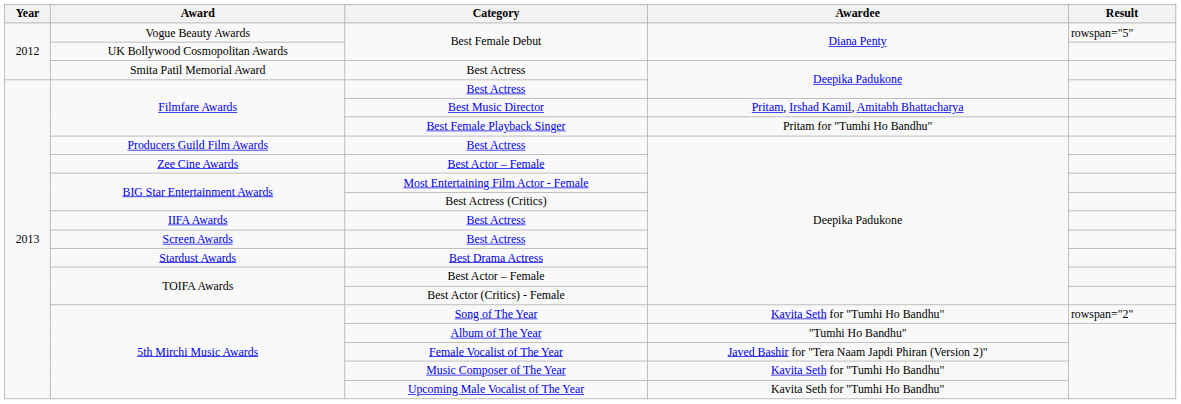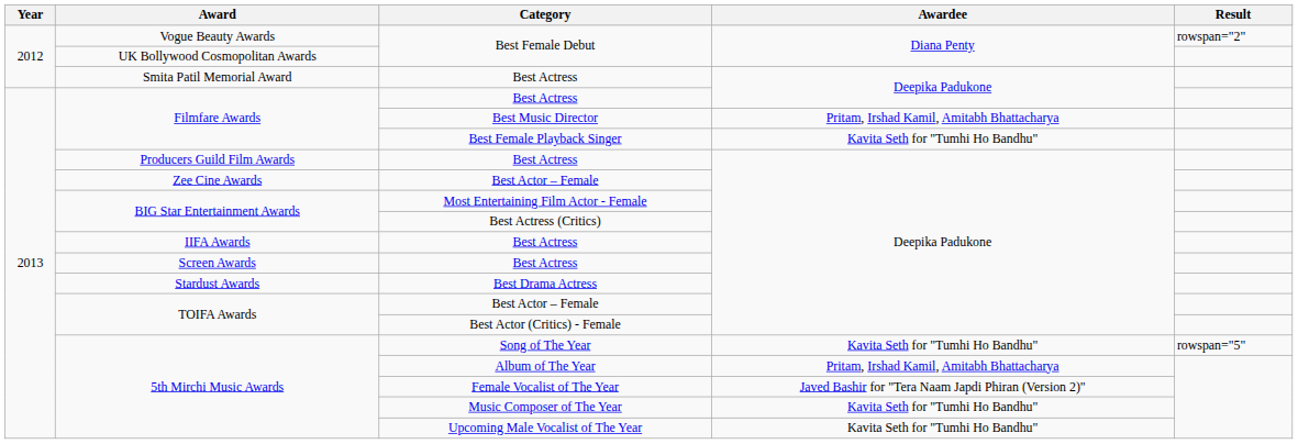Vogue Beauty Awards / Best Female Debut | Result: rowspan="5" -> rowspan="2"
Best Female Playback Singer | Awardee: Pritam for "Tumhi Ho Bandhu" -> Kavita Seth for "Tumhi Ho Bandhu"
Song of The Year | Result: rowspan="2" -> rowspan="5"
Album of The Year | Awardee: "Tumhi Ho Bandhu" -> Pritam, Irshad Kamil, Amitabh Bhattacharya
